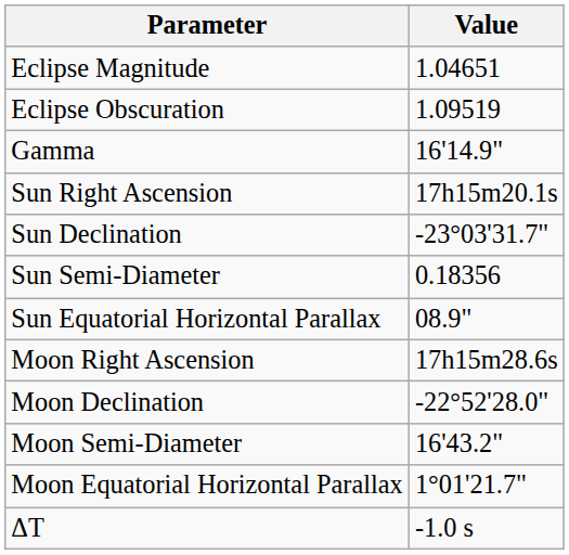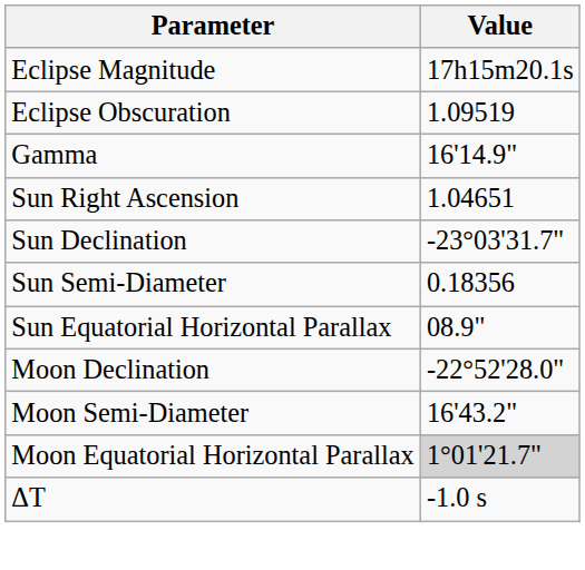Eclipse Magnitude | Value: 1.04651 -> 17h15m20.1s
Sun Right Ascension | Value: 17h15m20.1s -> 1.04651
- row: Moon Right Ascension | 17h15m28.6s
Moon Equatorial Horizontal Parallax | Value: no background -> lightgrey background
